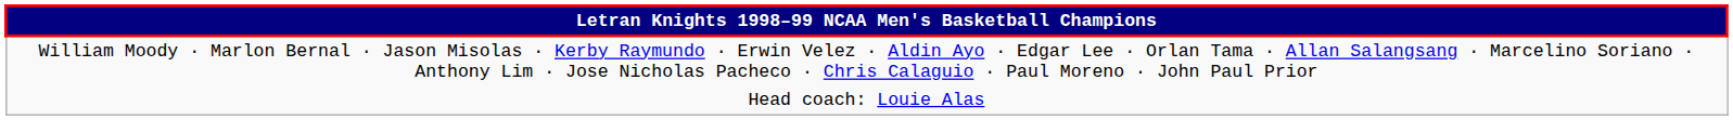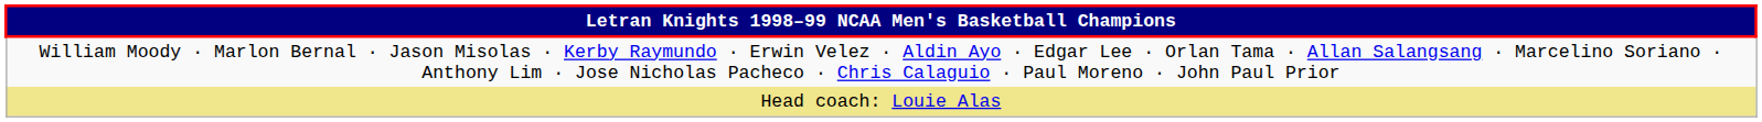row 3 | column 1: no background -> khaki background
